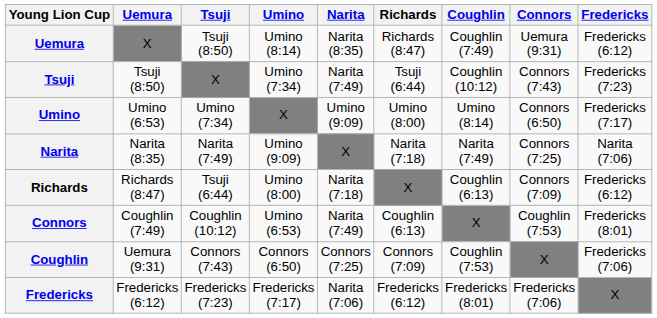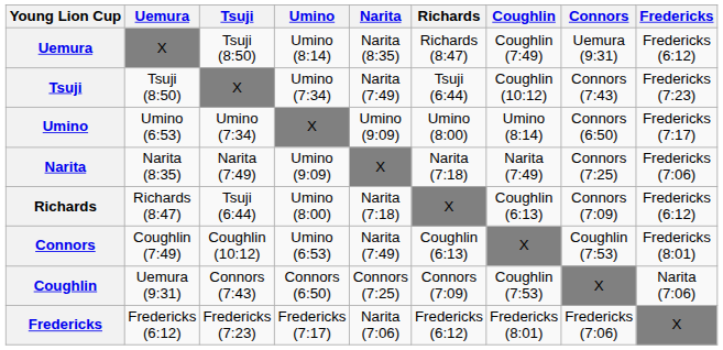row 5 | Fredericks: Narita (7:06) -> Fredericks (7:06)
row 8 | Fredericks: Fredericks (7:06) -> Narita (7:06)
